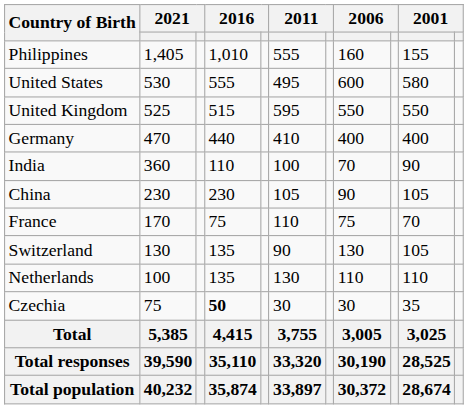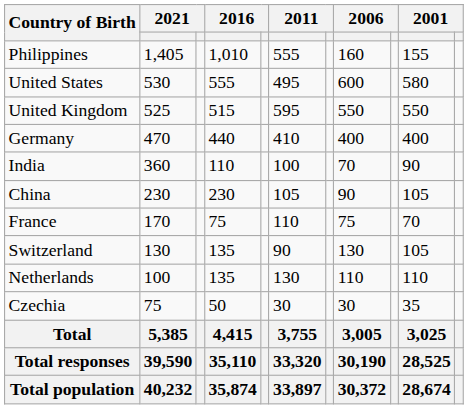Czechia | column 4: bold -> normal
